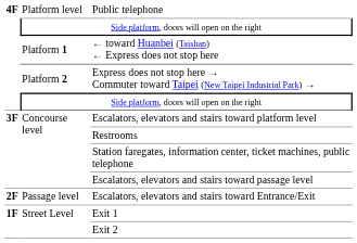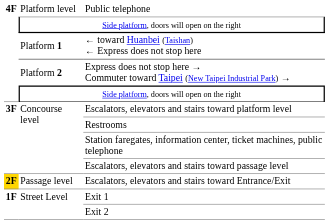Escalators, elevators and stairs toward Entrance/Exit | column 1: no background -> gold background
